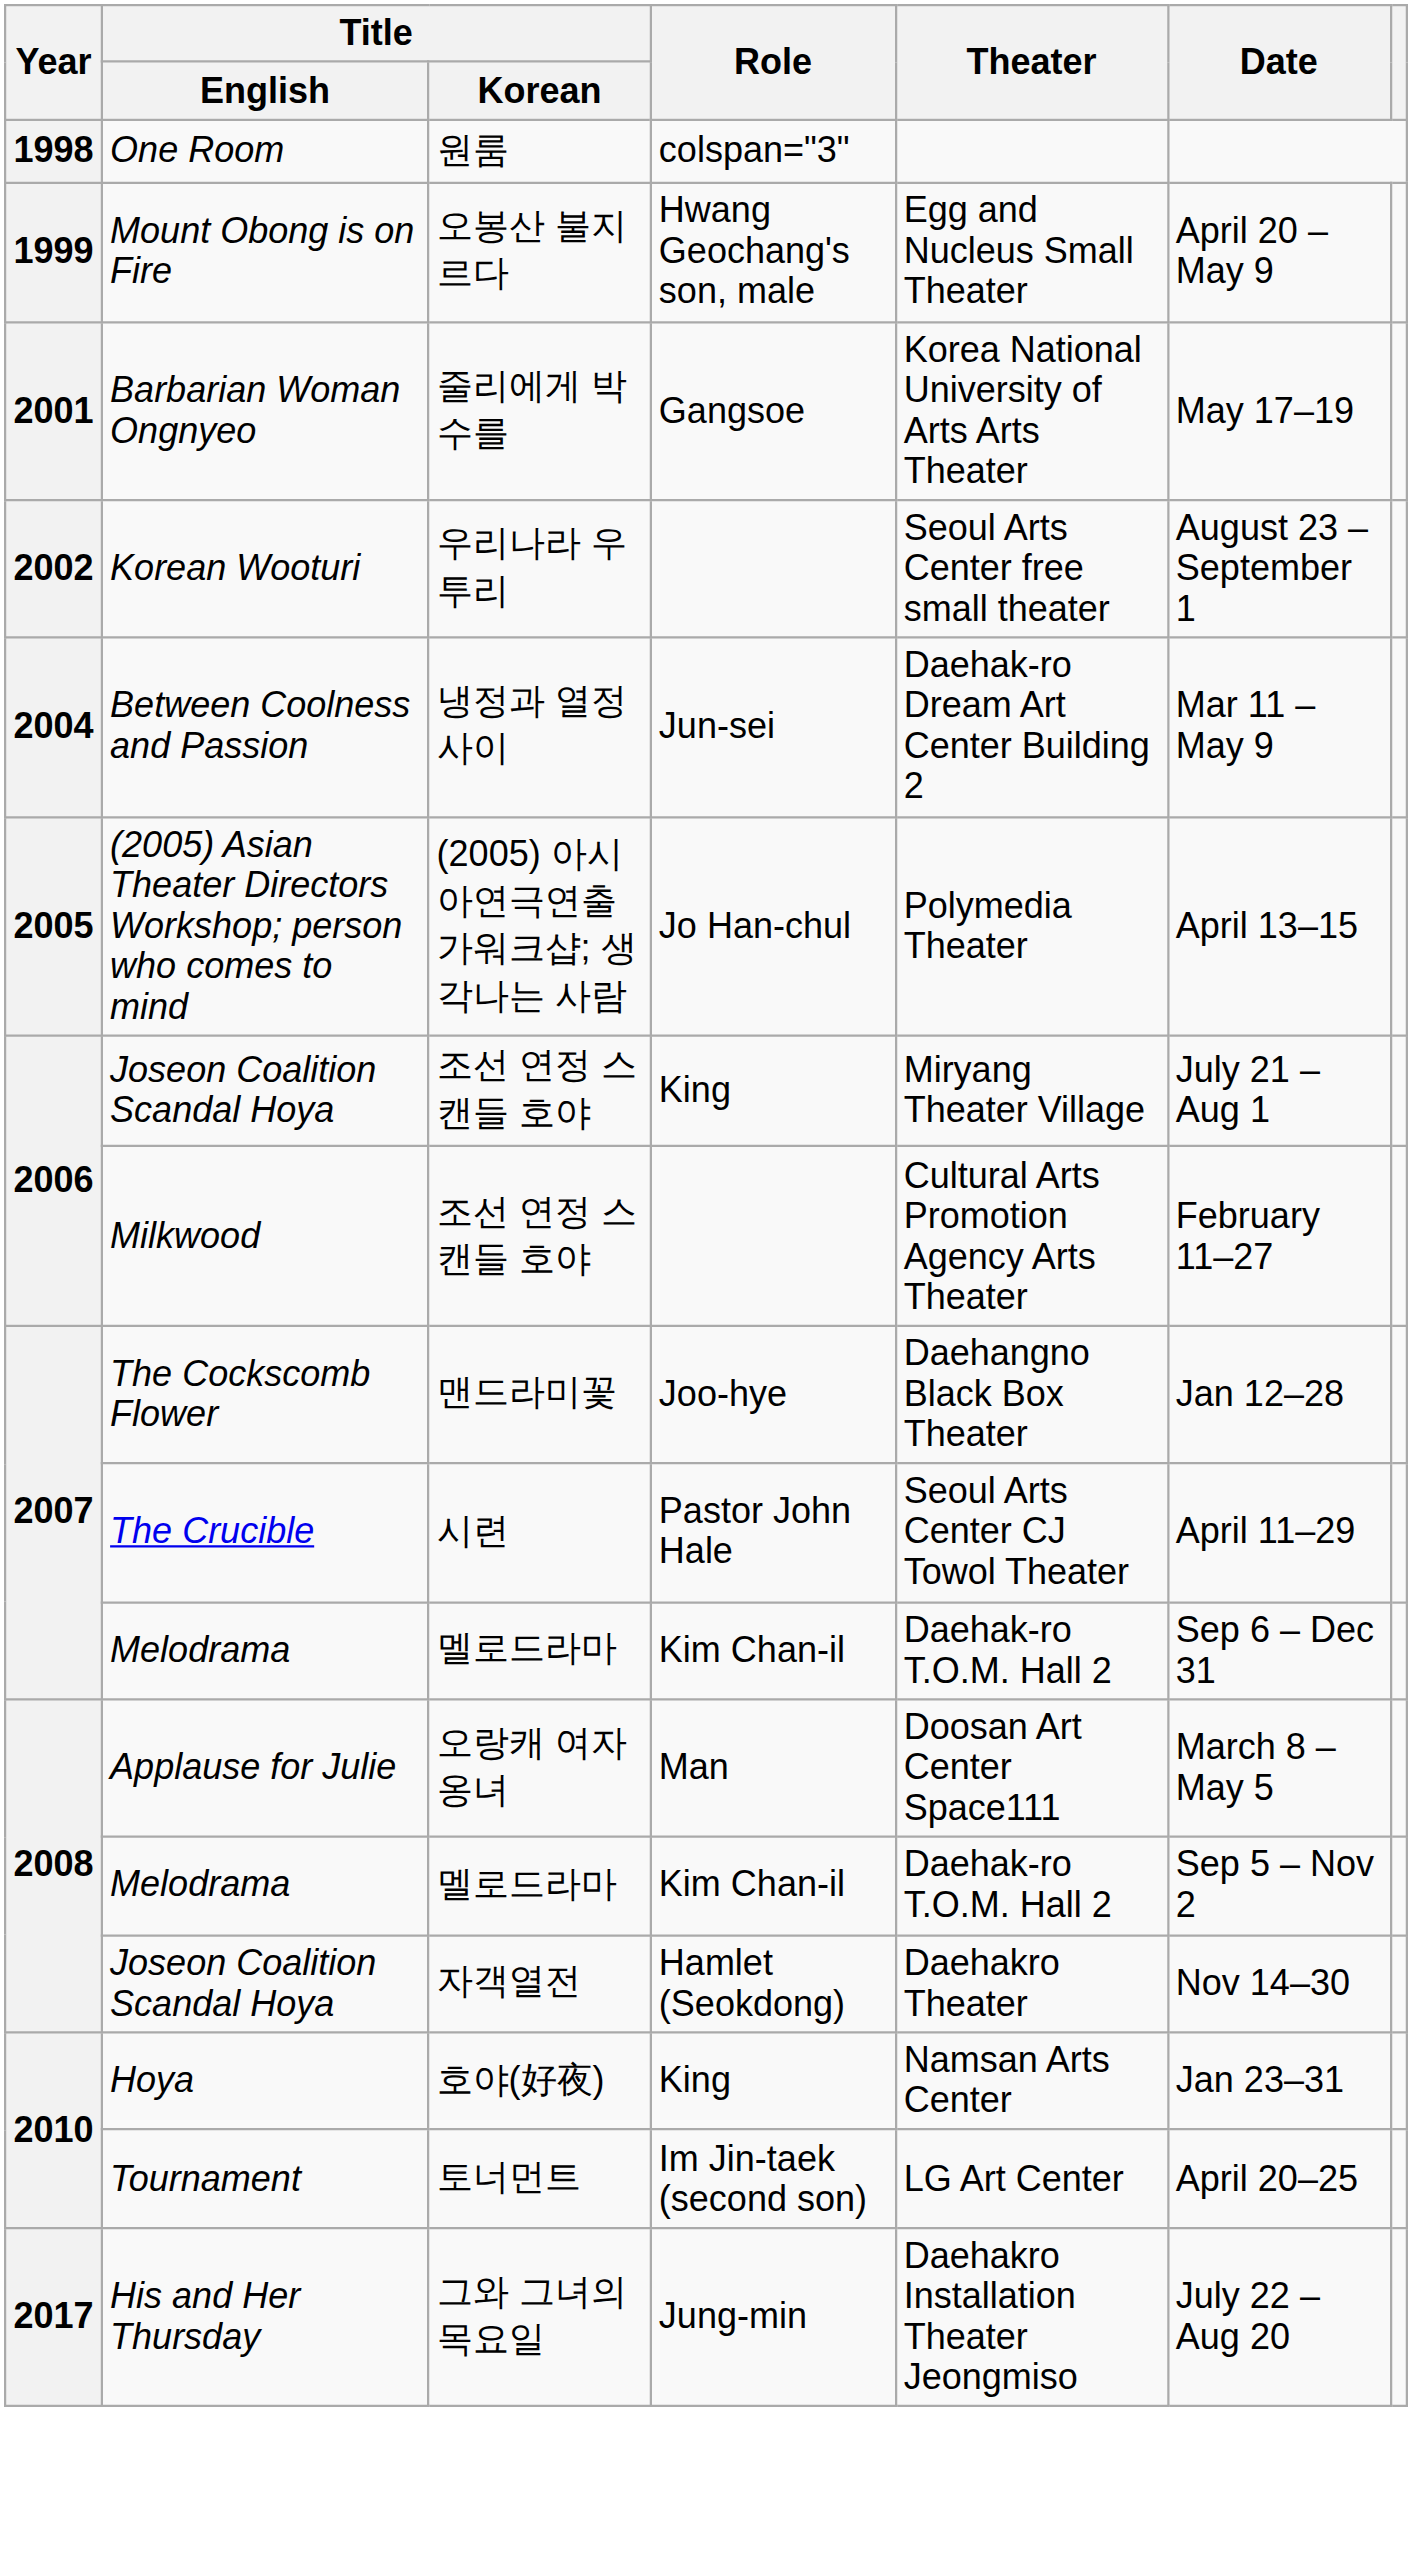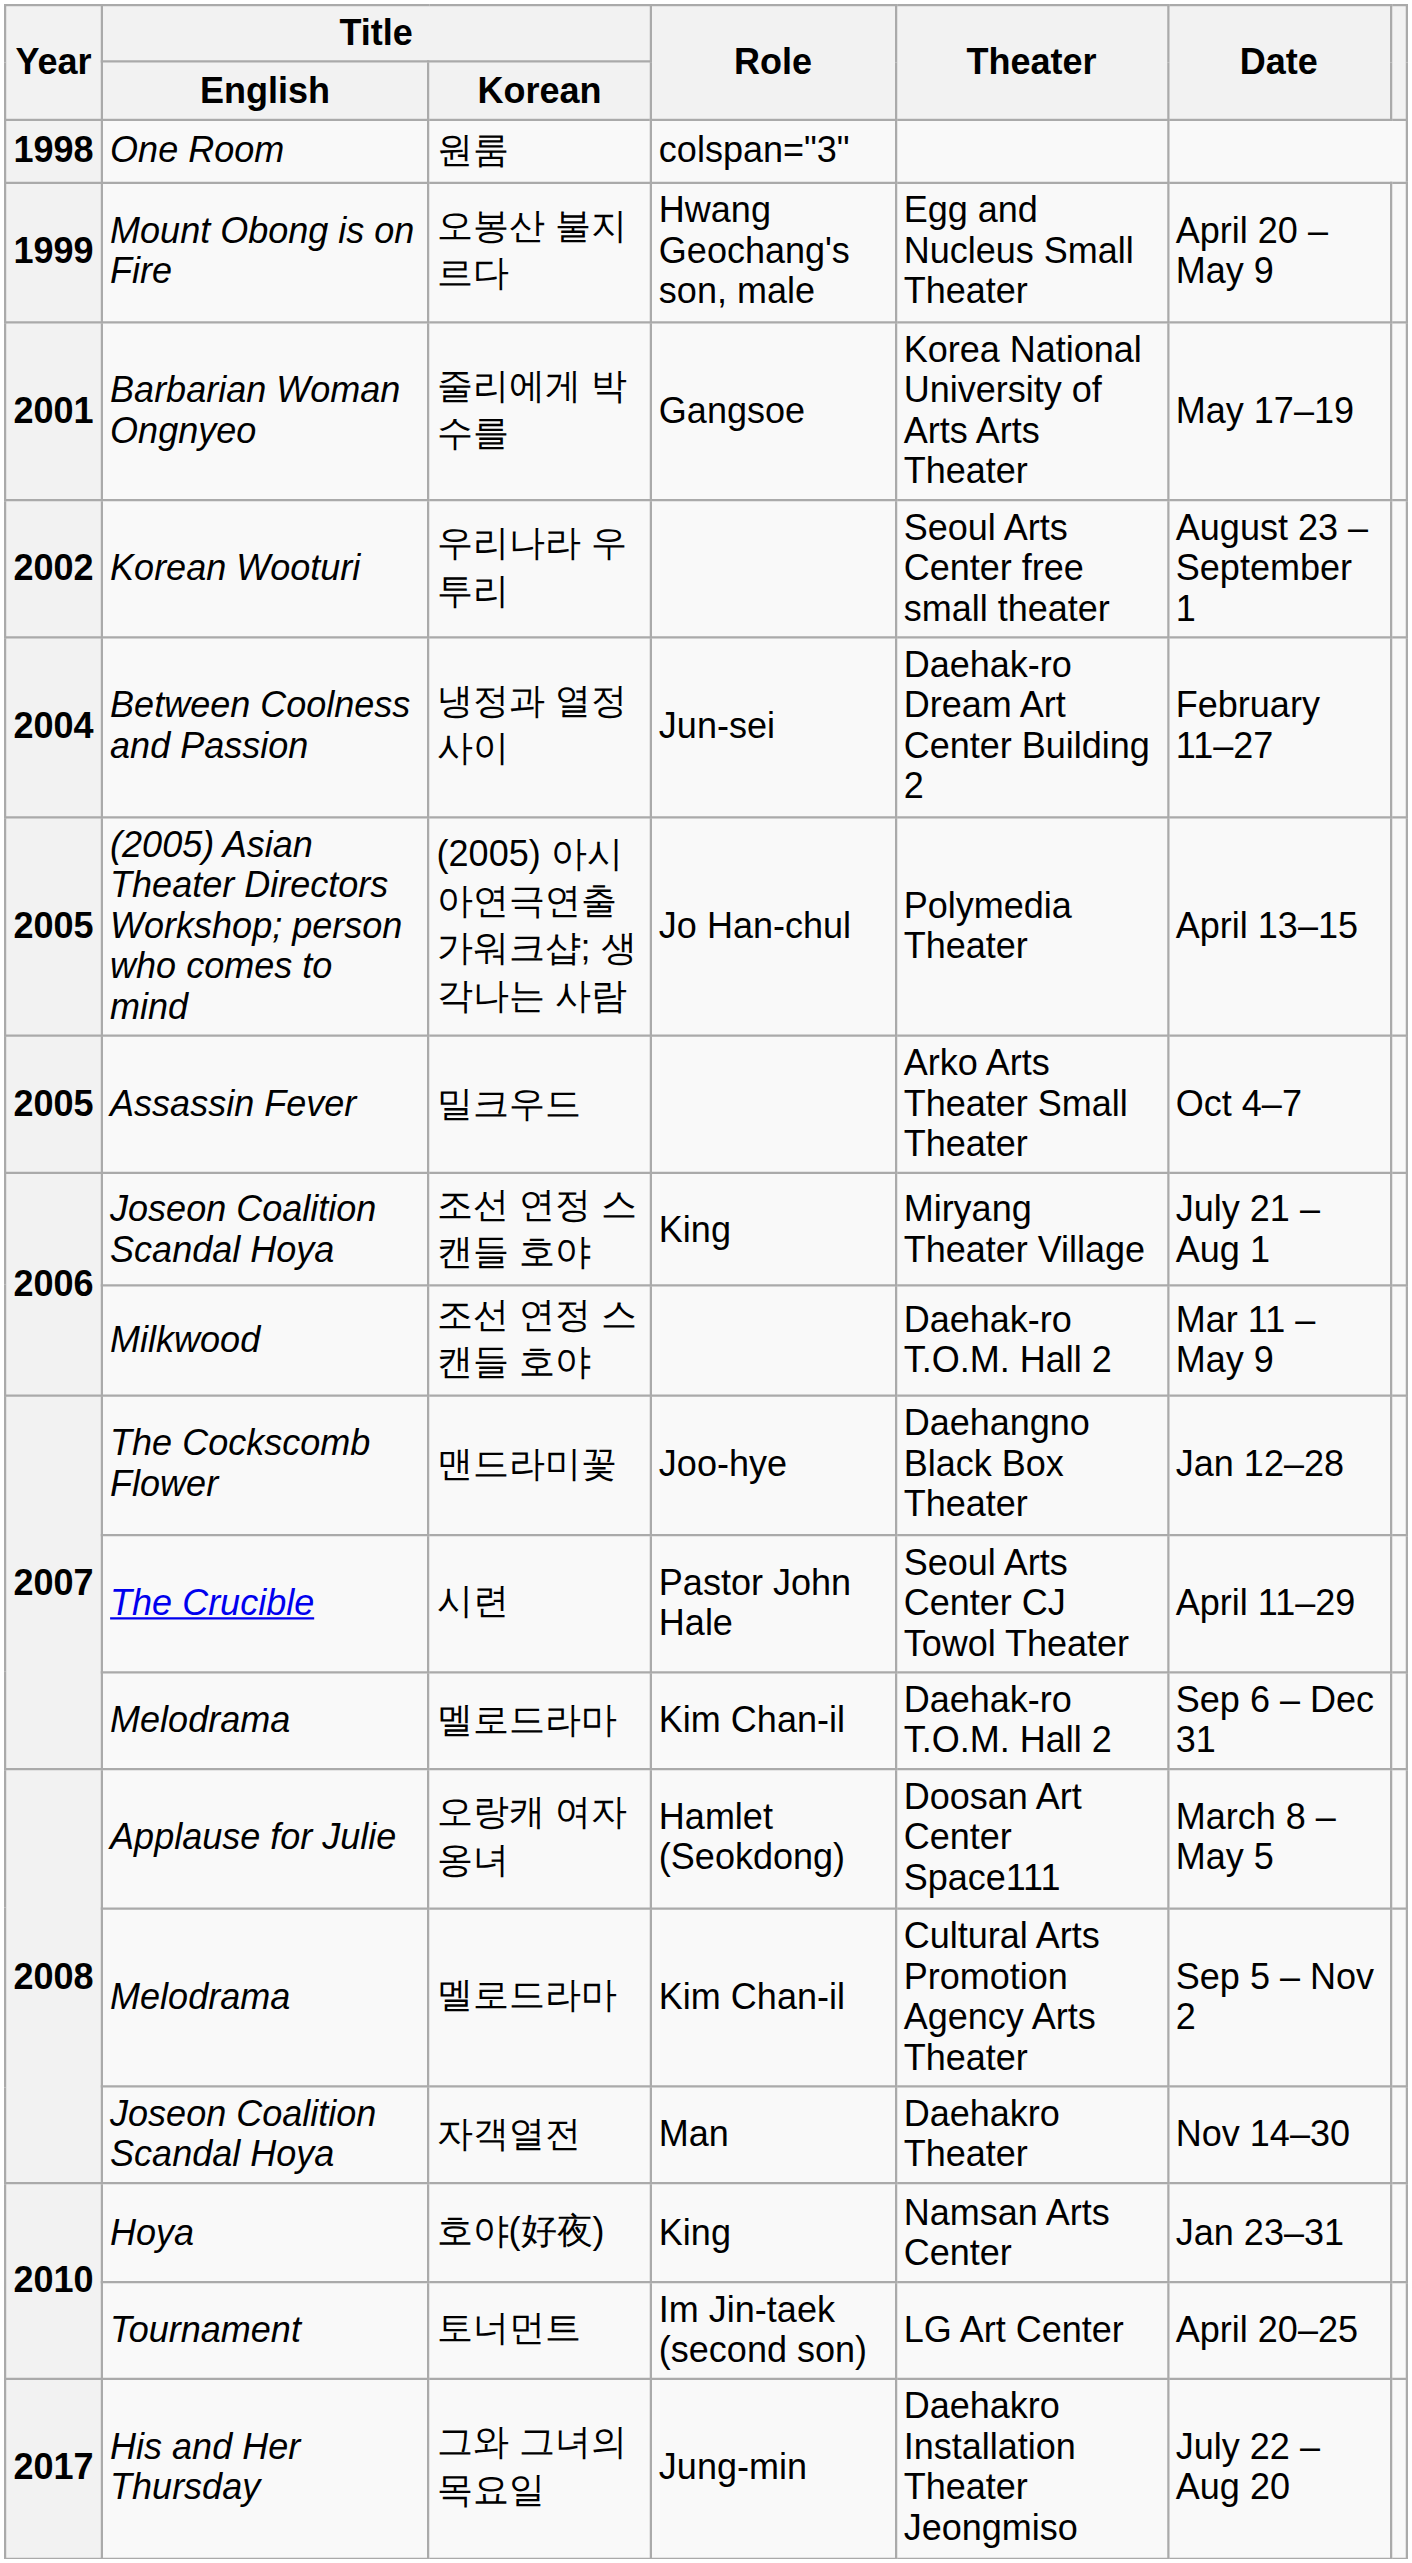Between Coolness and Passion | Date: Mar 11 – May 9 -> February 11–27
+ row: 2005 | Assassin Fever | 밀크우드 | Arko Arts Theater Small Theater | Oct 4–7
Milkwood | Theater: Cultural Arts Promotion Agency Arts Theater -> Daehak-ro T.O.M. Hall 2
Milkwood | Date: February 11–27 -> Mar 11 – May 9
Applause for Julie | Role: Man -> Hamlet (Seokdong)
2008 / Melodrama | Theater: Daehak-ro T.O.M. Hall 2 -> Cultural Arts Promotion Agency Arts Theater
2008 / Joseon Coalition Scandal Hoya | Role: Hamlet (Seokdong) -> Man
